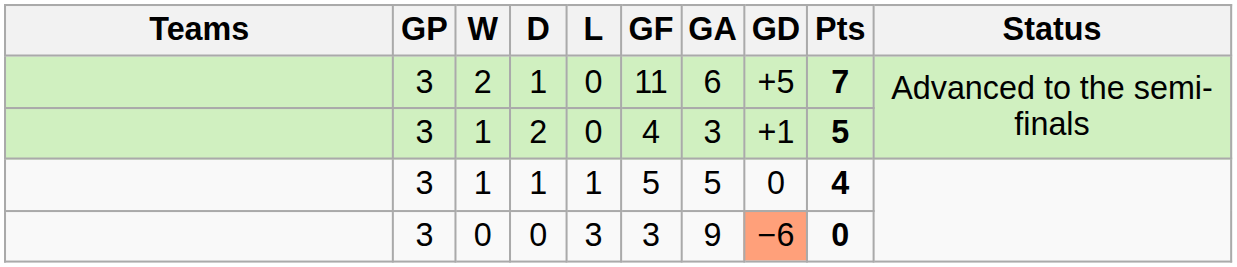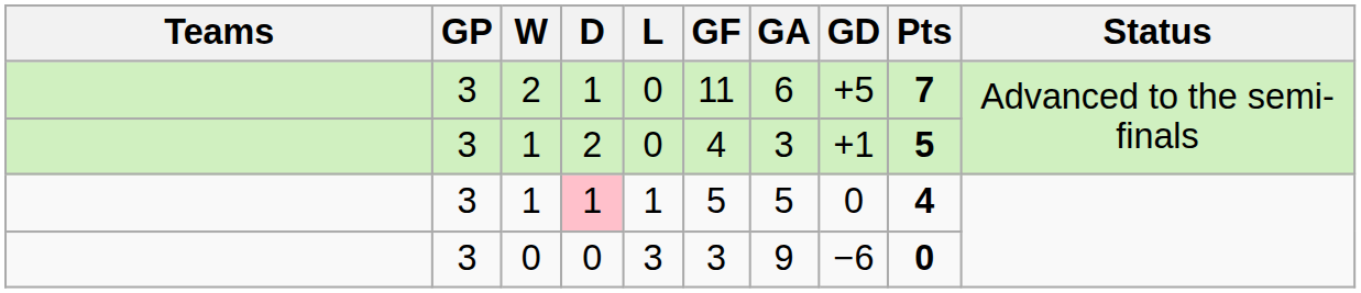row 4 | D: no background -> pink background
row 5 | GD: lightsalmon background -> no background
